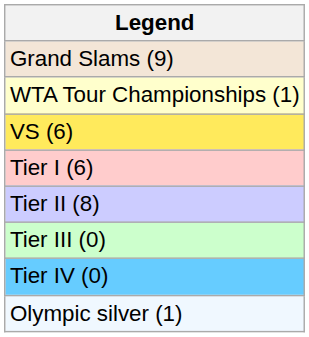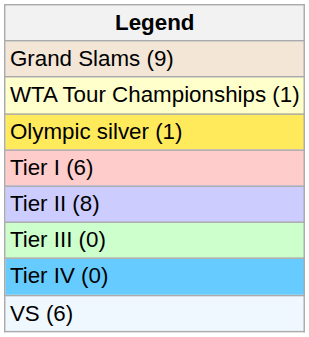row 4 | column 1: VS (6) -> Olympic silver (1)
row 9 | column 1: Olympic silver (1) -> VS (6)
